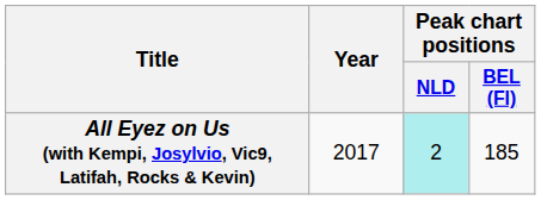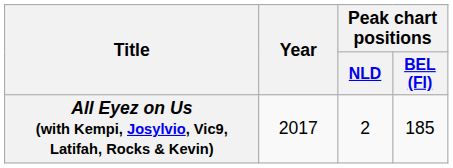row 3 | Peak chart positions / NLD: paleturquoise background -> no background
